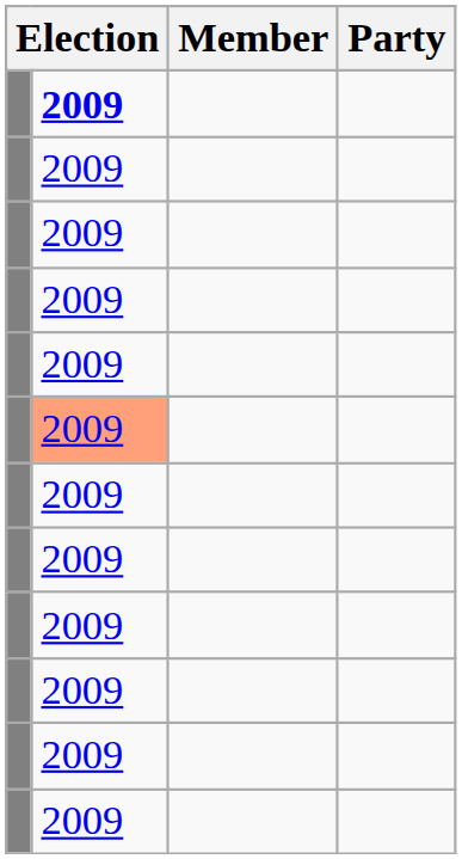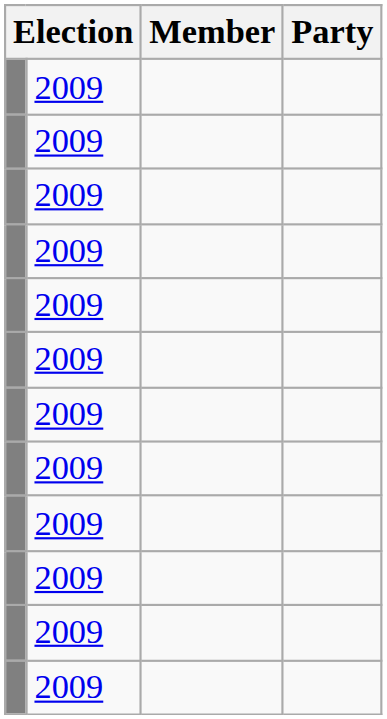row 2 | column 2: bold -> normal
row 7 | column 2: lightsalmon background -> no background
